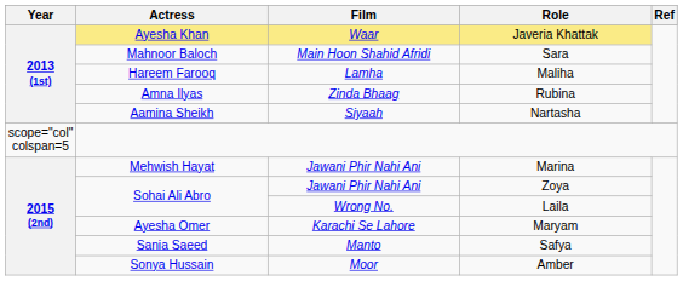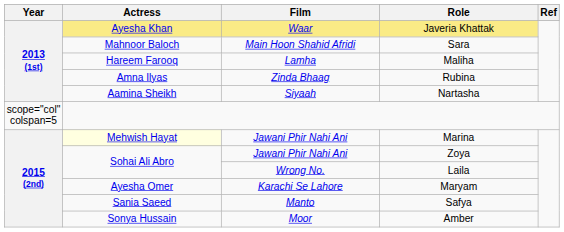Marina | Actress: no background -> lightyellow background
